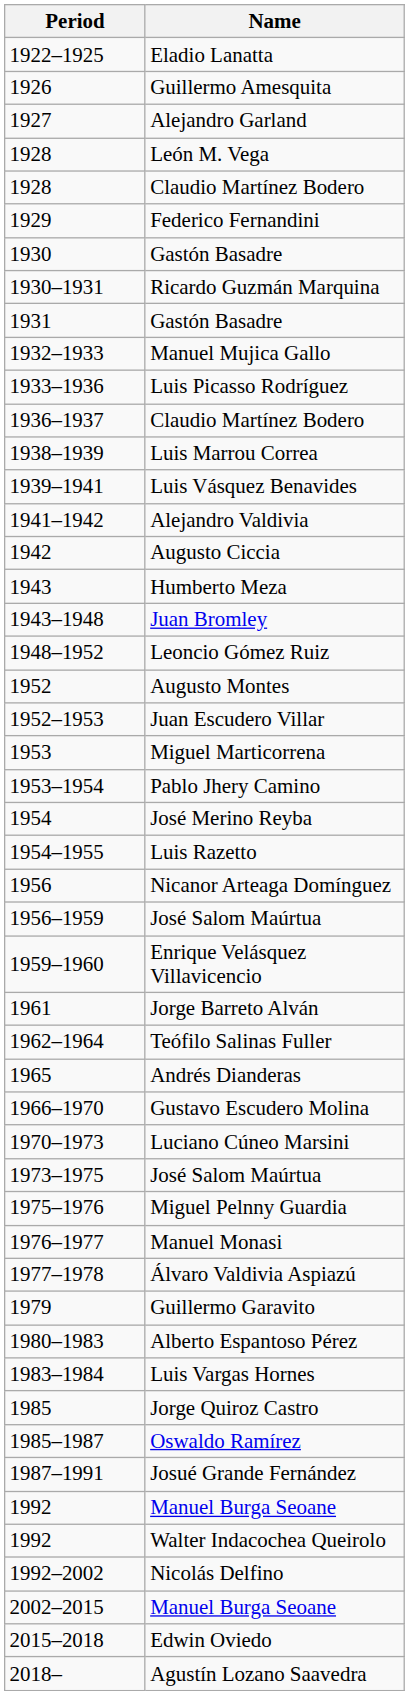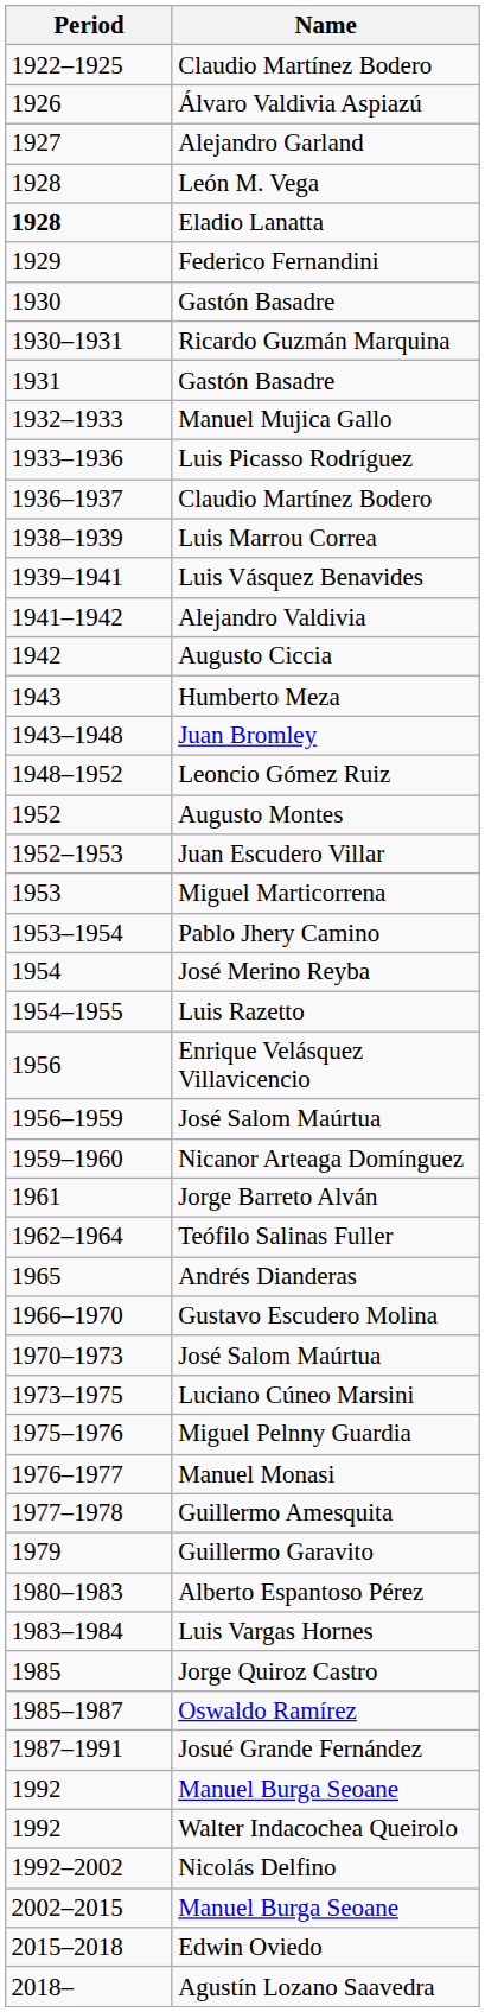row 2 | Name: Eladio Lanatta -> Claudio Martínez Bodero
row 3 | Name: Guillermo Amesquita -> Álvaro Valdivia Aspiazú
row 6 | Period: normal -> bold
row 6 | Name: Claudio Martínez Bodero -> Eladio Lanatta
row 27 | Name: Nicanor Arteaga Domínguez -> Enrique Velásquez Villavicencio
row 29 | Name: Enrique Velásquez Villavicencio -> Nicanor Arteaga Domínguez
row 34 | Name: Luciano Cúneo Marsini -> José Salom Maúrtua
row 35 | Name: José Salom Maúrtua -> Luciano Cúneo Marsini
row 38 | Name: Álvaro Valdivia Aspiazú -> Guillermo Amesquita
